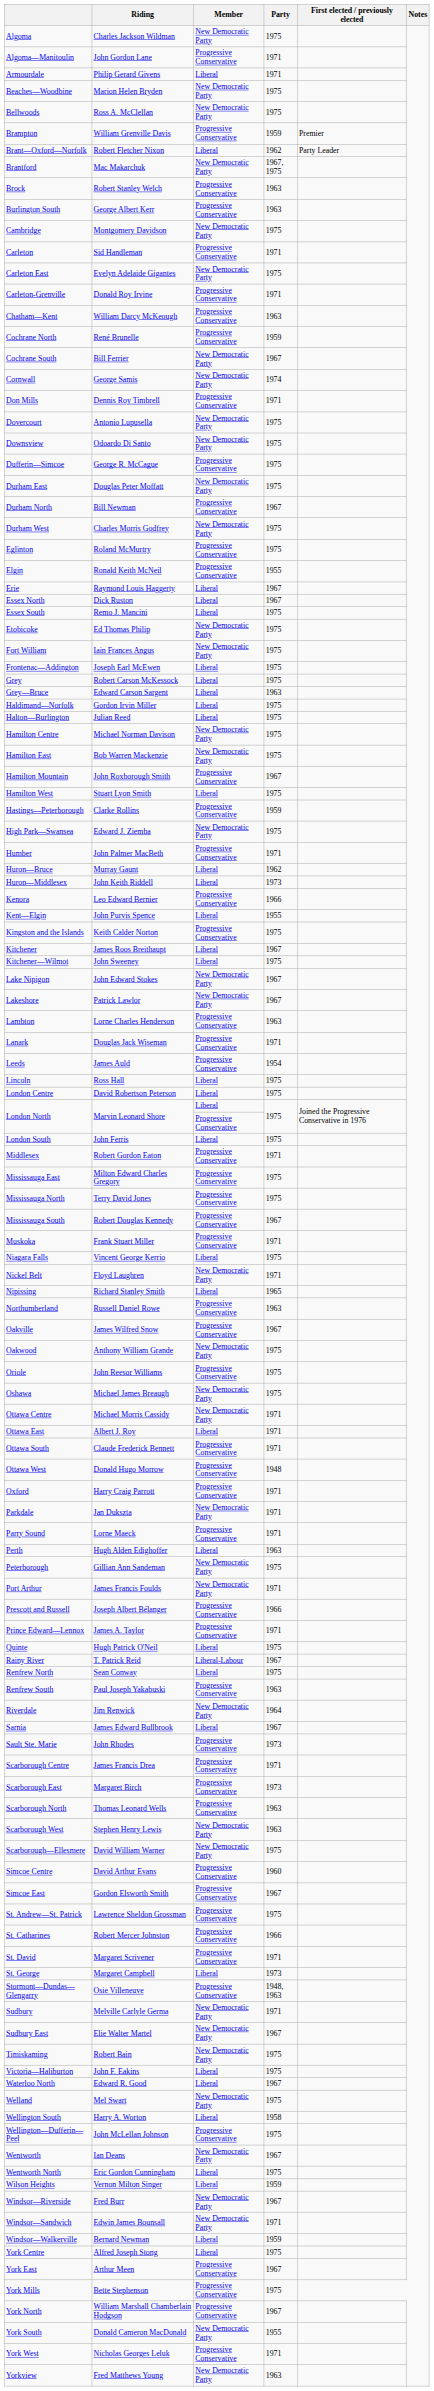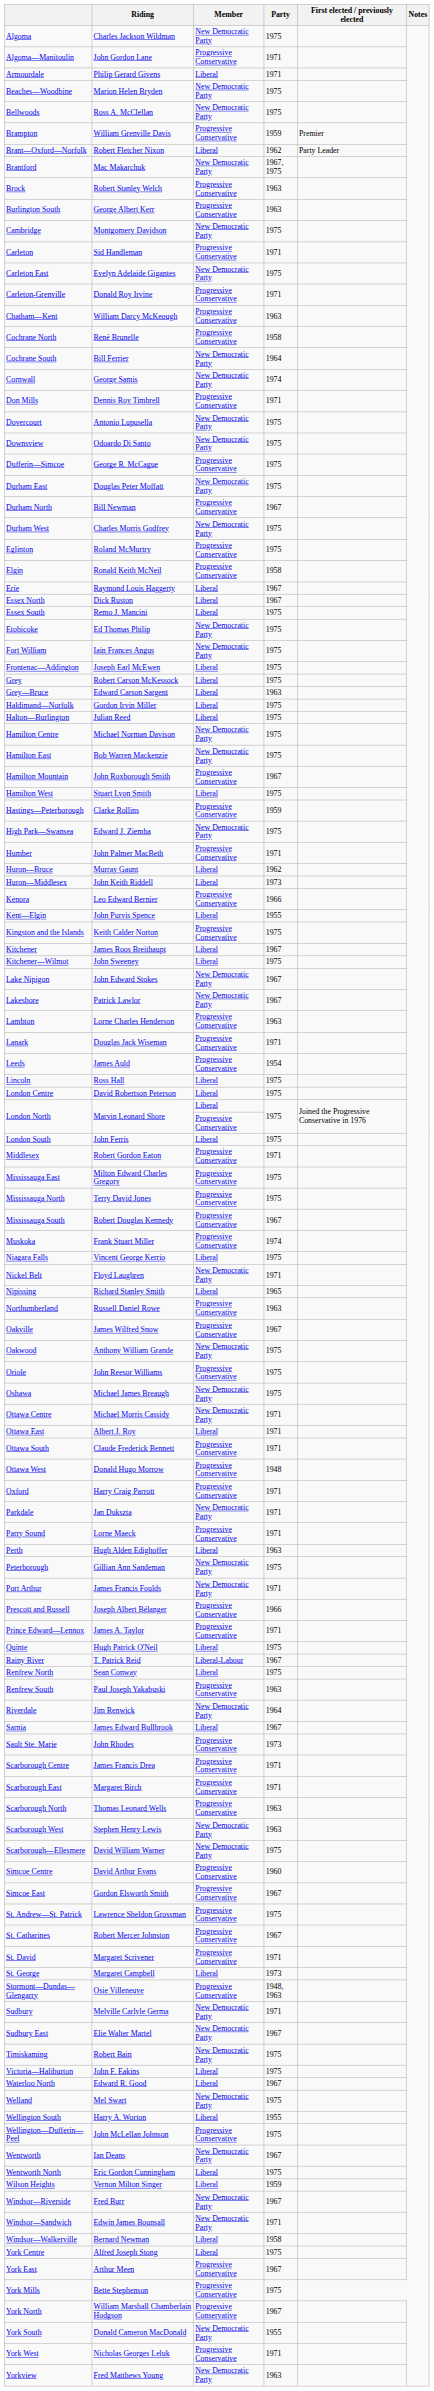Cochrane North | Party: 1959 -> 1958
Cochrane South | Party: 1967 -> 1964
Elgin | Party: 1955 -> 1958
Muskoka | Party: 1971 -> 1974
Scarborough East | Party: 1973 -> 1971
St. Catharines | Party: 1966 -> 1967
Wellington South | Party: 1958 -> 1955
Windsor—Walkerville | Party: 1959 -> 1958
